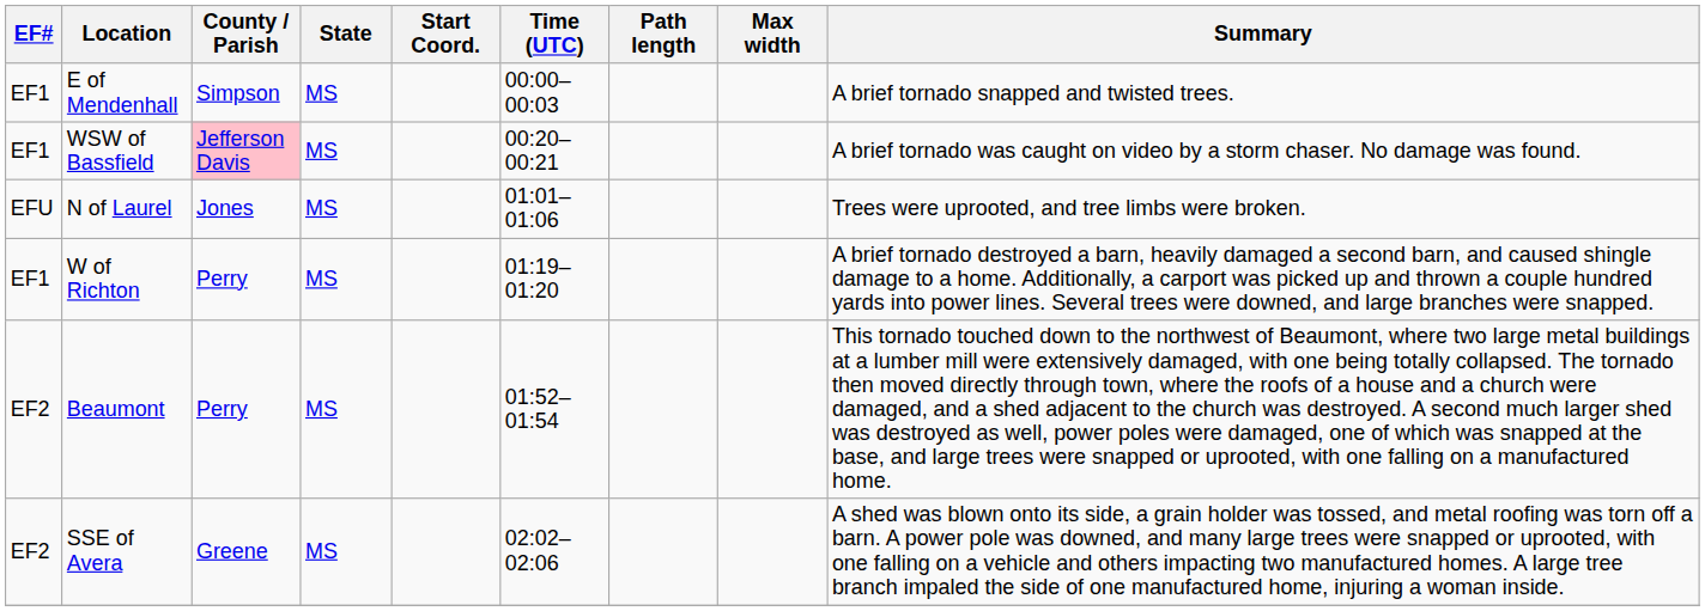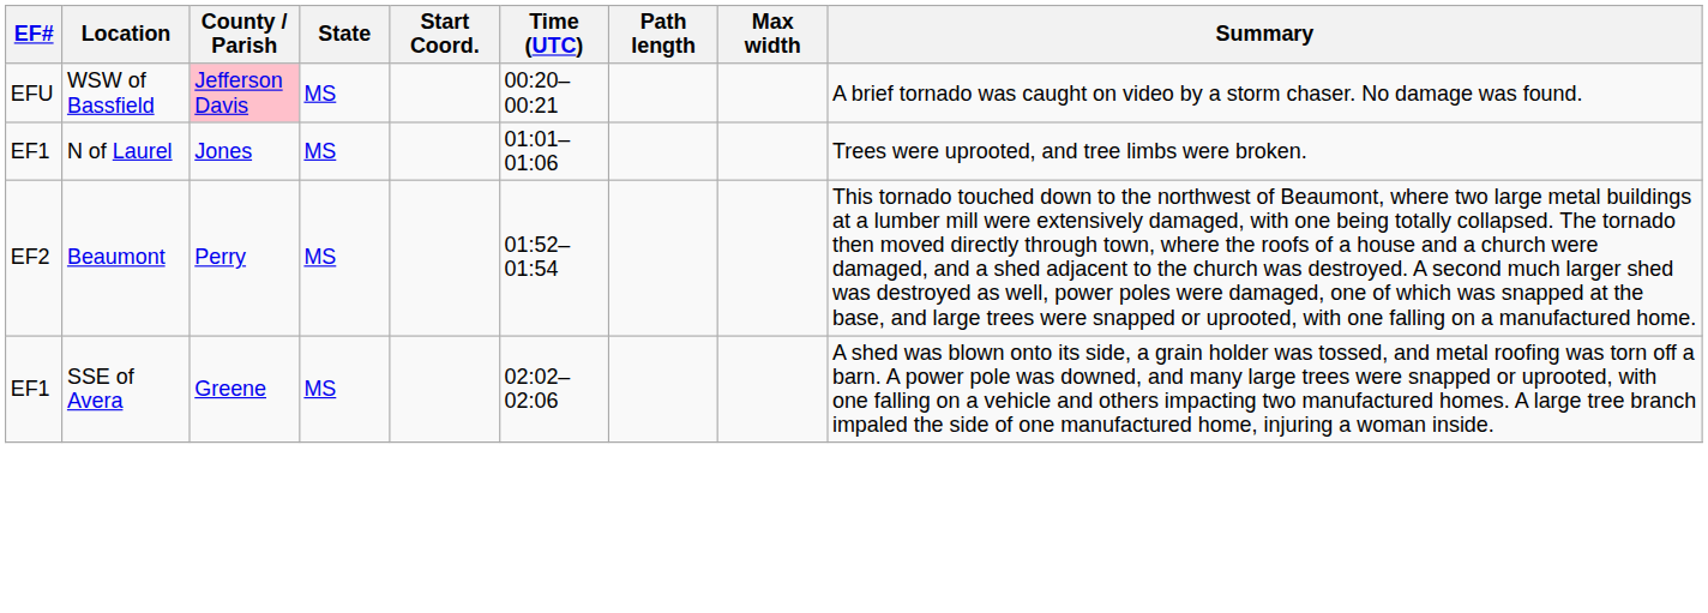- row: EF1 | E of Mendenhall | Simpson | MS | 00:00–00:03 | A brief tornado snapped and twisted trees.
WSW of Bassfield | EF#: EF1 -> EFU
N of Laurel | EF#: EFU -> EF1
- row: EF1 | W of Richton | Perry | MS | 01:19–01:20 | A brief tornado destroyed a barn, heavily damaged a second barn, and caused shingle damage to a home. Additionally, a carport was picked up and thrown a couple hundred yards into power lines. Several trees were downed, and large branches were snapped.
SSE of Avera | EF#: EF2 -> EF1
